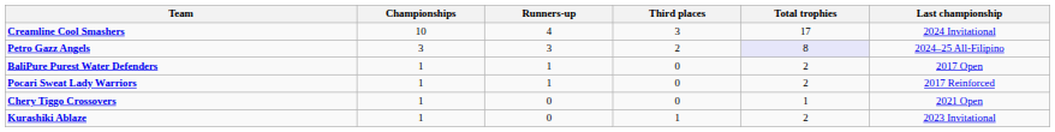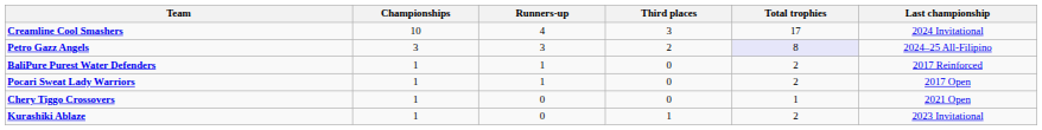BaliPure Purest Water Defenders | Last championship: 2017 Open -> 2017 Reinforced
Pocari Sweat Lady Warriors | Last championship: 2017 Reinforced -> 2017 Open
